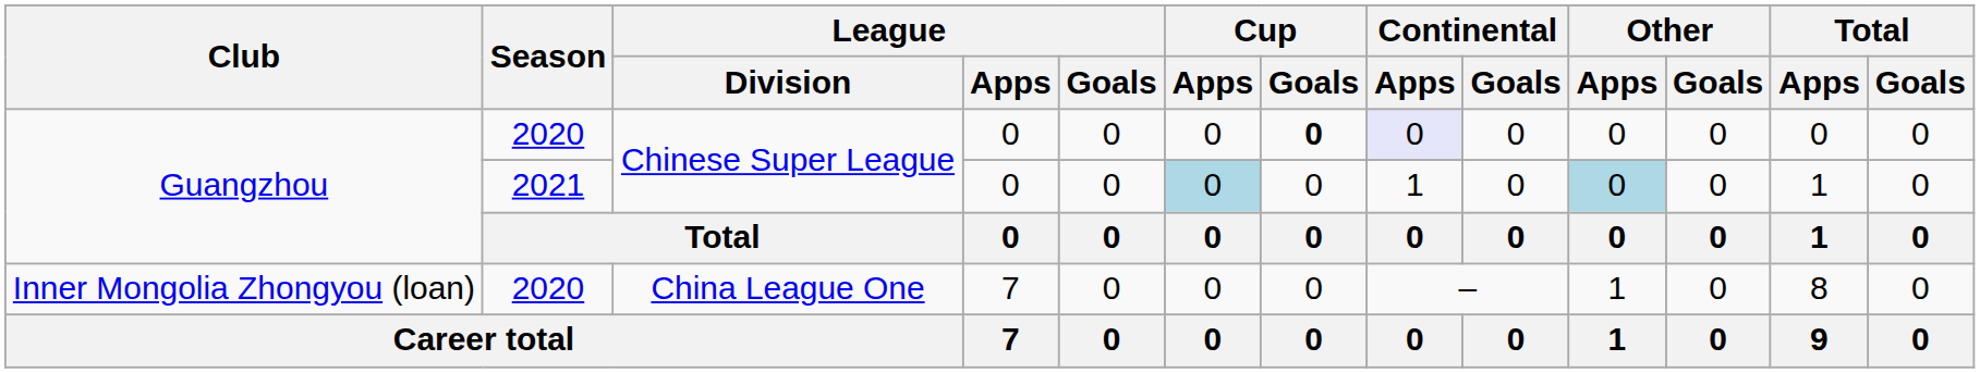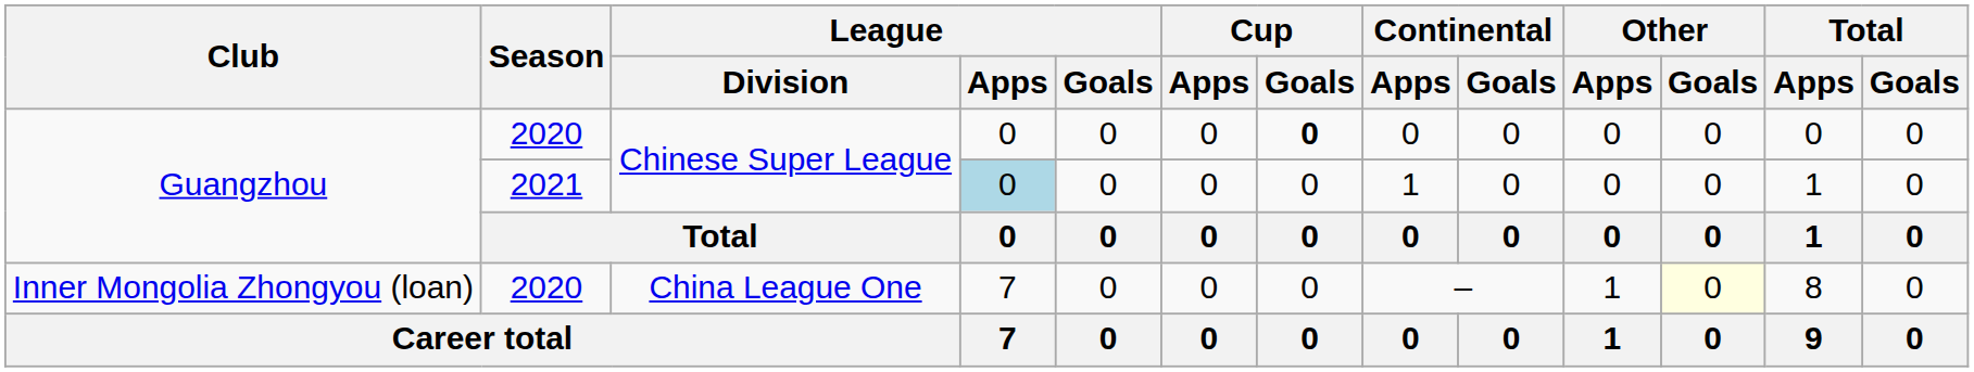Guangzhou / 2020 | Continental / Apps: lavender background -> no background
Guangzhou / 2021 | League / Apps: no background -> lightblue background
Guangzhou / 2021 | Cup / Apps: lightblue background -> no background
Guangzhou / 2021 | Other / Apps: lightblue background -> no background
Inner Mongolia Zhongyou (loan) | Other / Goals: no background -> lightyellow background
